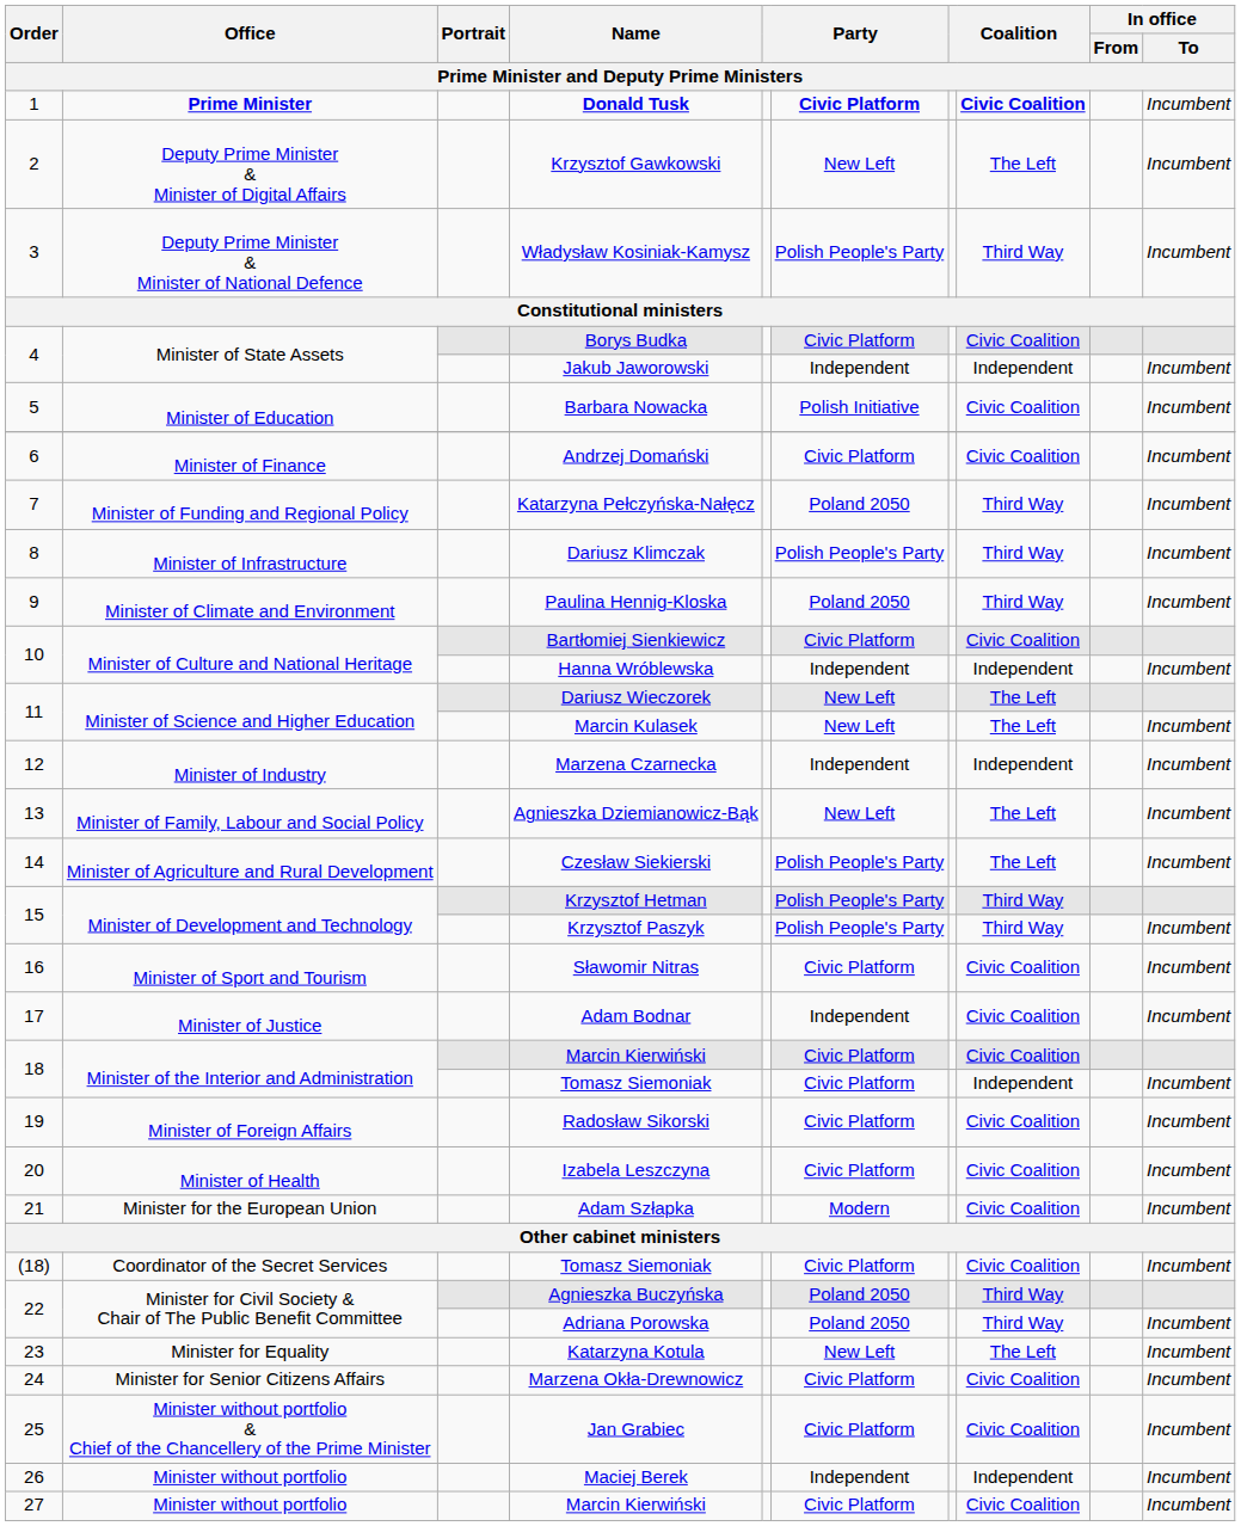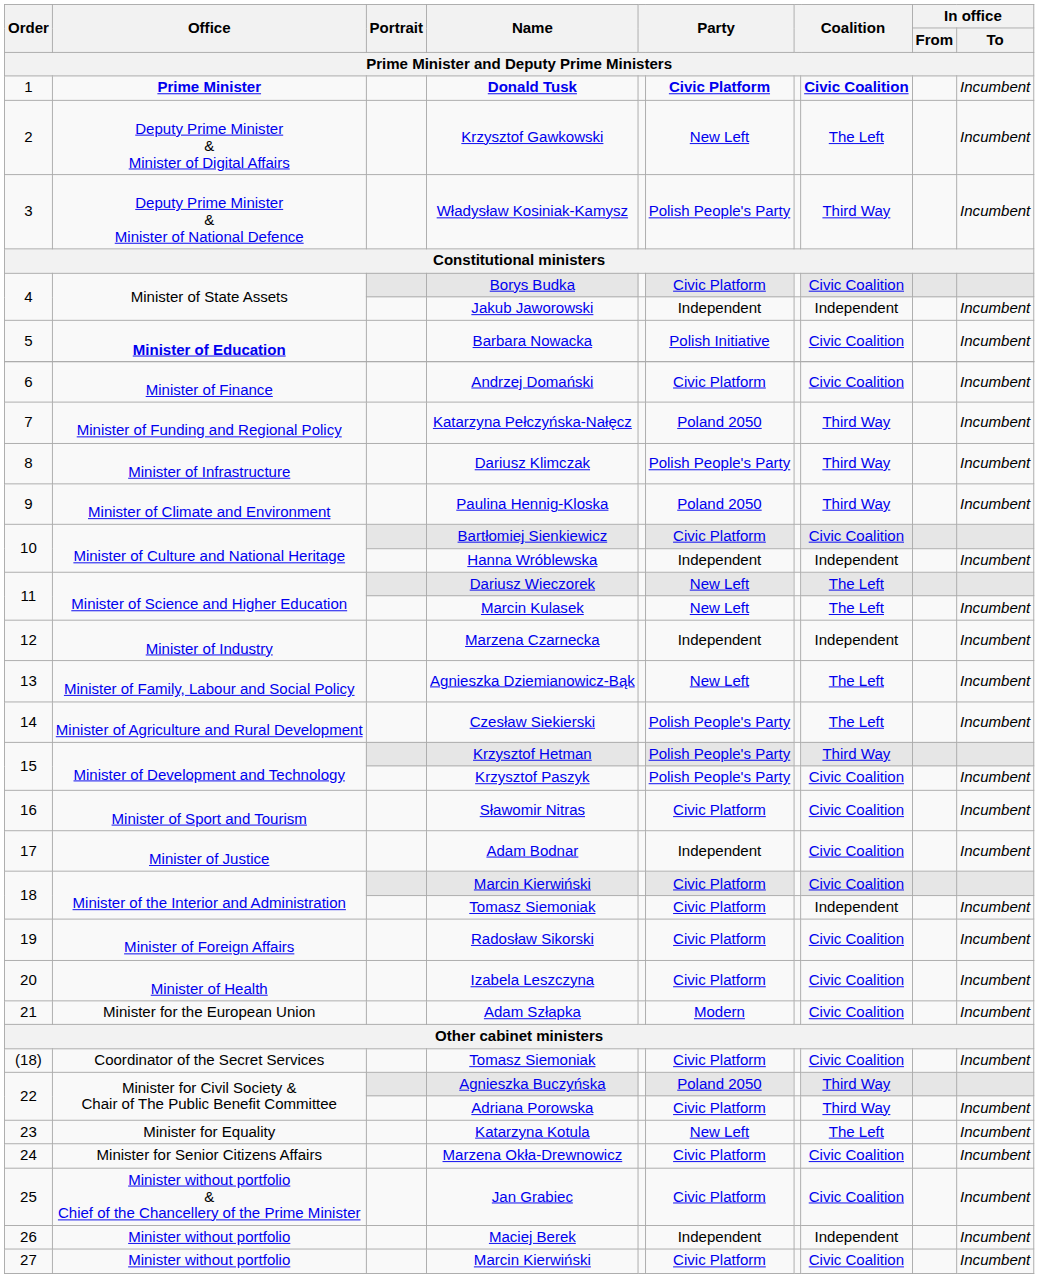Barbara Nowacka | Office: normal -> bold
Krzysztof Paszyk | column 8: Third Way -> Civic Coalition
Adriana Porowska | column 6: Poland 2050 -> Civic Platform
